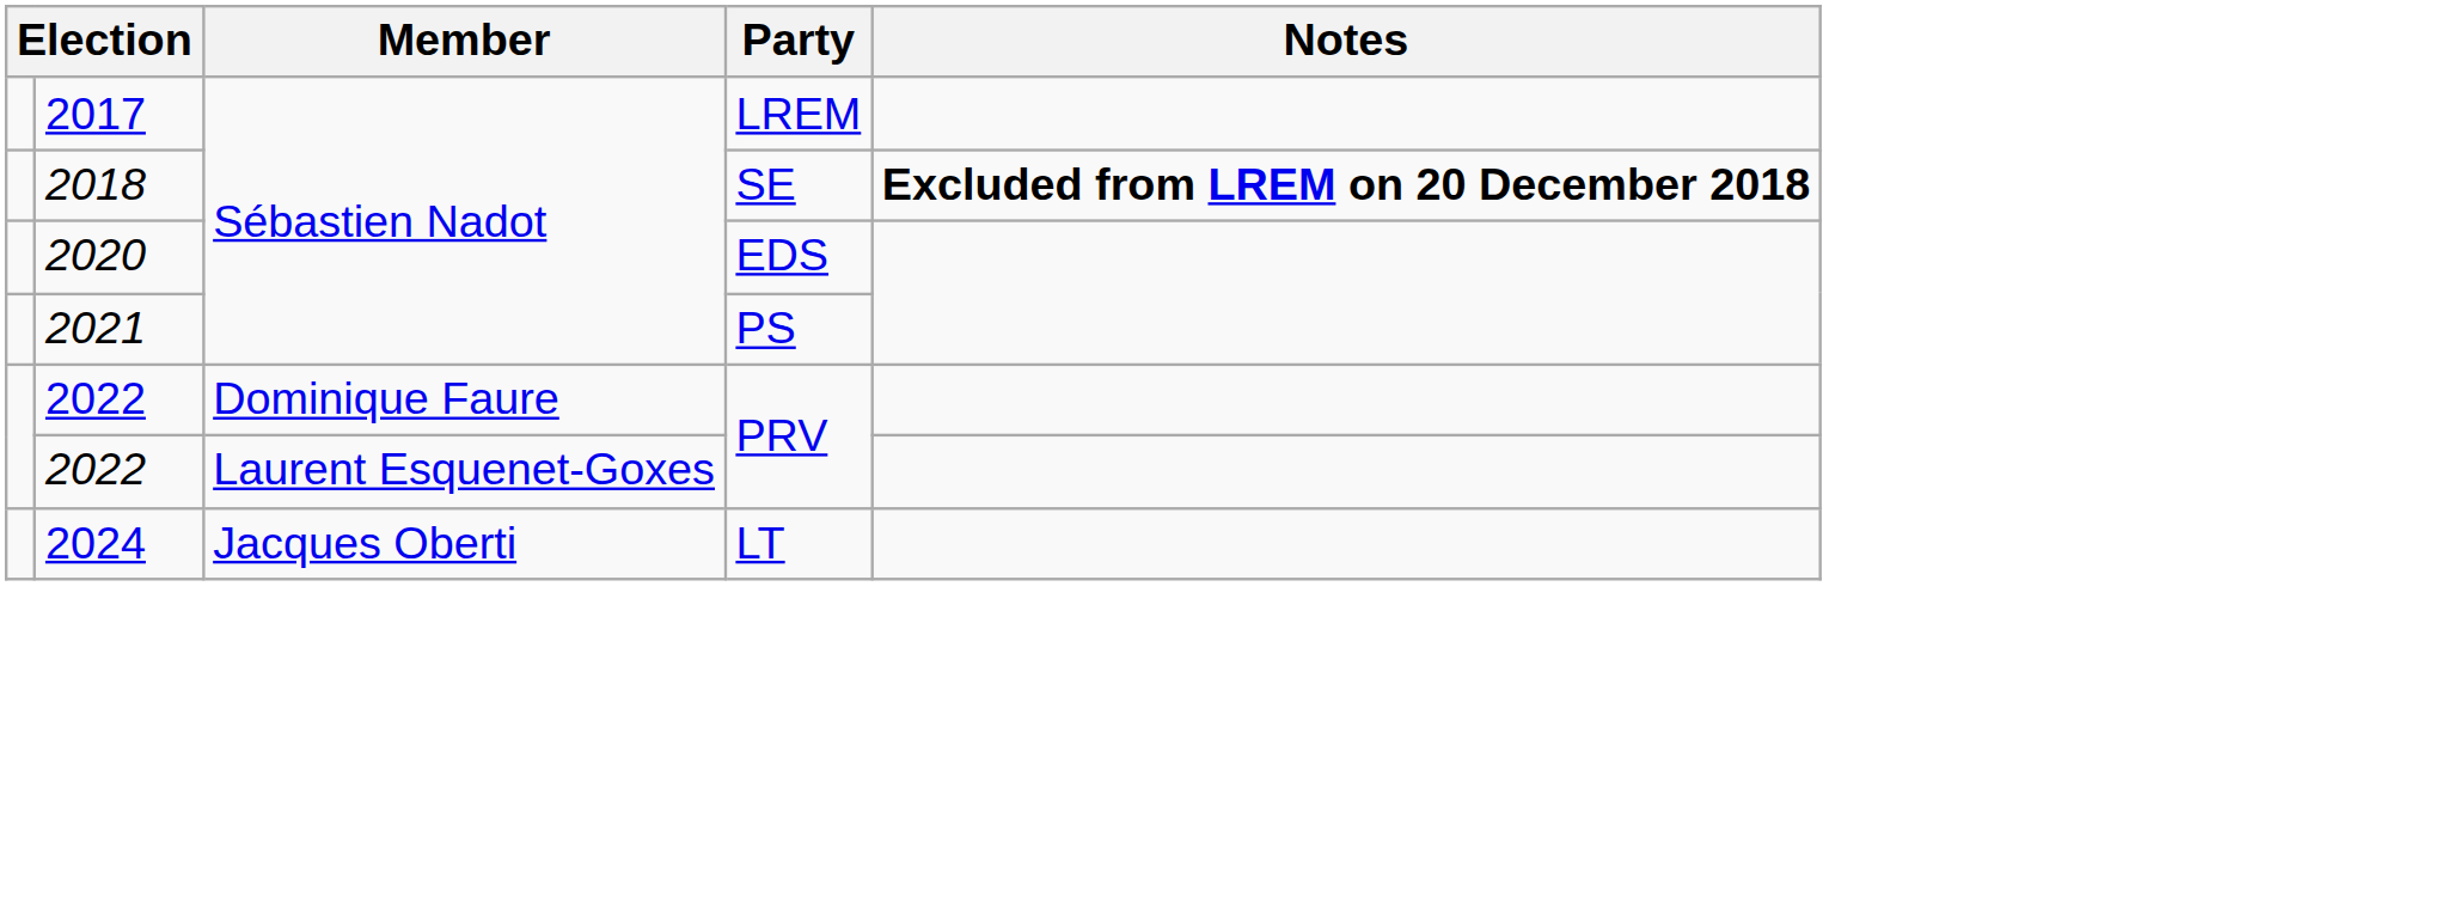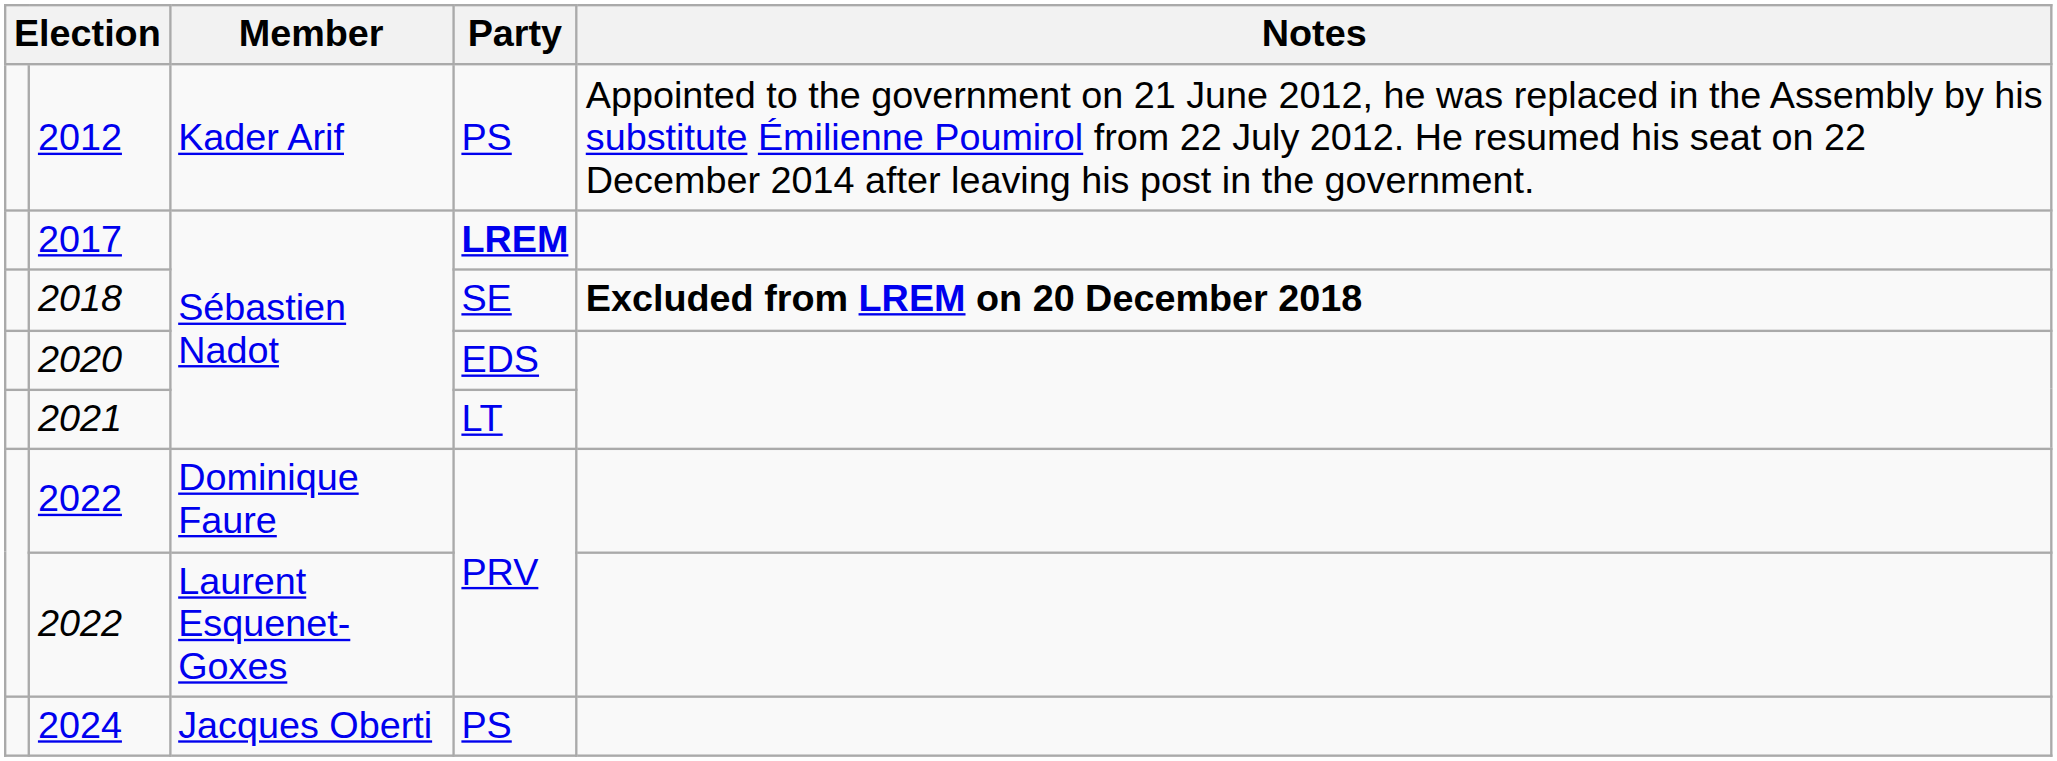+ row: 2012 | Kader Arif | PS | Appointed to the government on 21 June 2012, he was replaced in the Assembly by his substitute Émilienne Poumirol from 22 July 2012. He resumed his seat on 22 December 2014 after leaving his post in the government.
2017 | Party: normal -> bold
2021 | Party: PS -> LT
2024 | Party: LT -> PS
